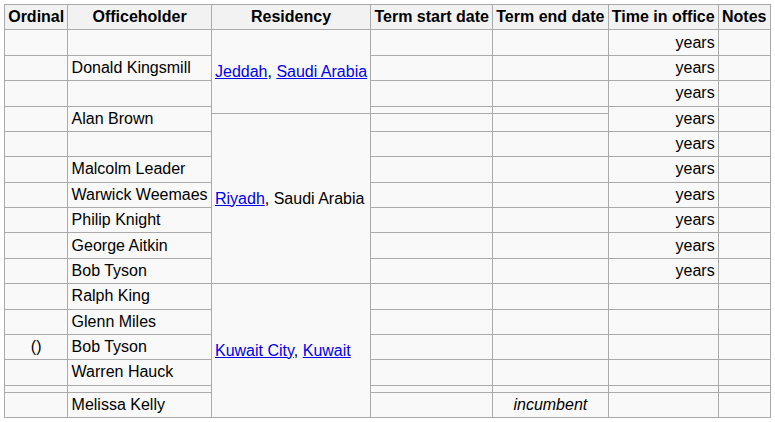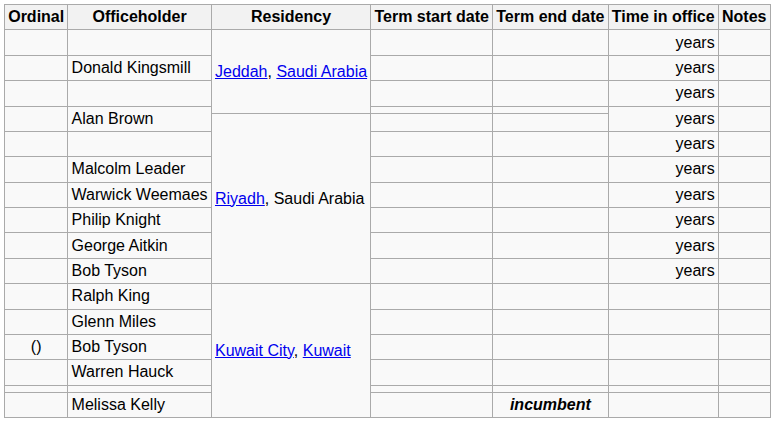Melissa Kelly | Term end date: normal -> bold
